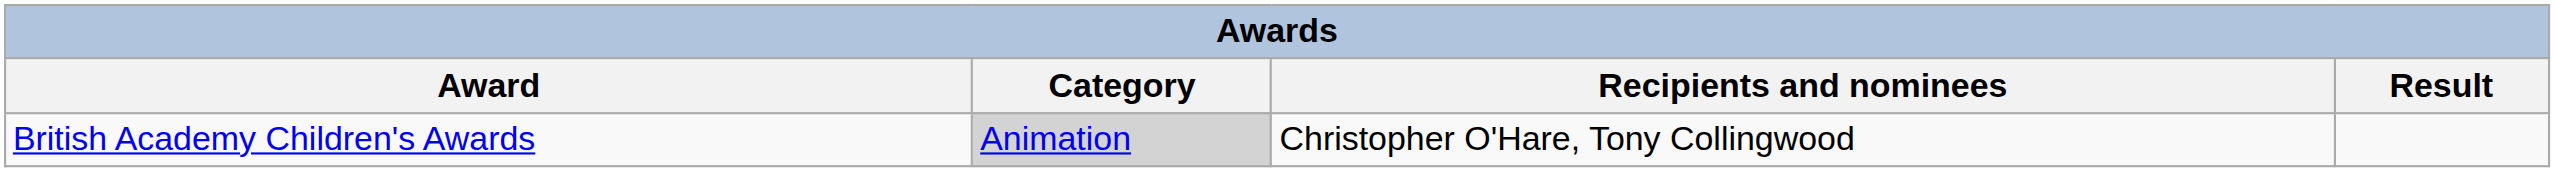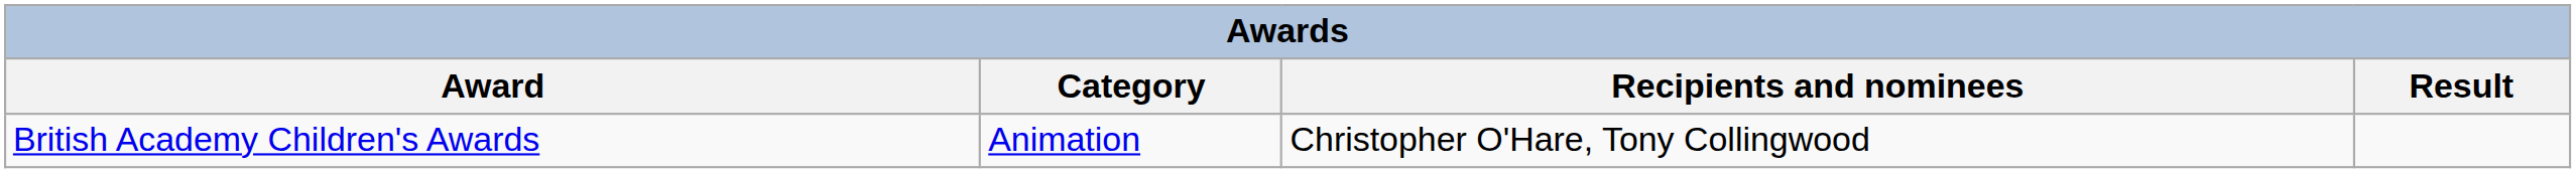British Academy Children's Awards | Category: lightgrey background -> no background
